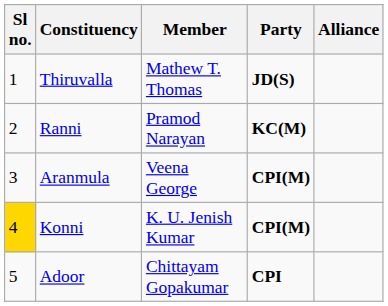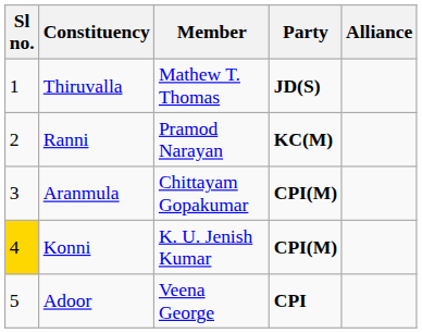Aranmula | Member: Veena George -> Chittayam Gopakumar
Adoor | Member: Chittayam Gopakumar -> Veena George
